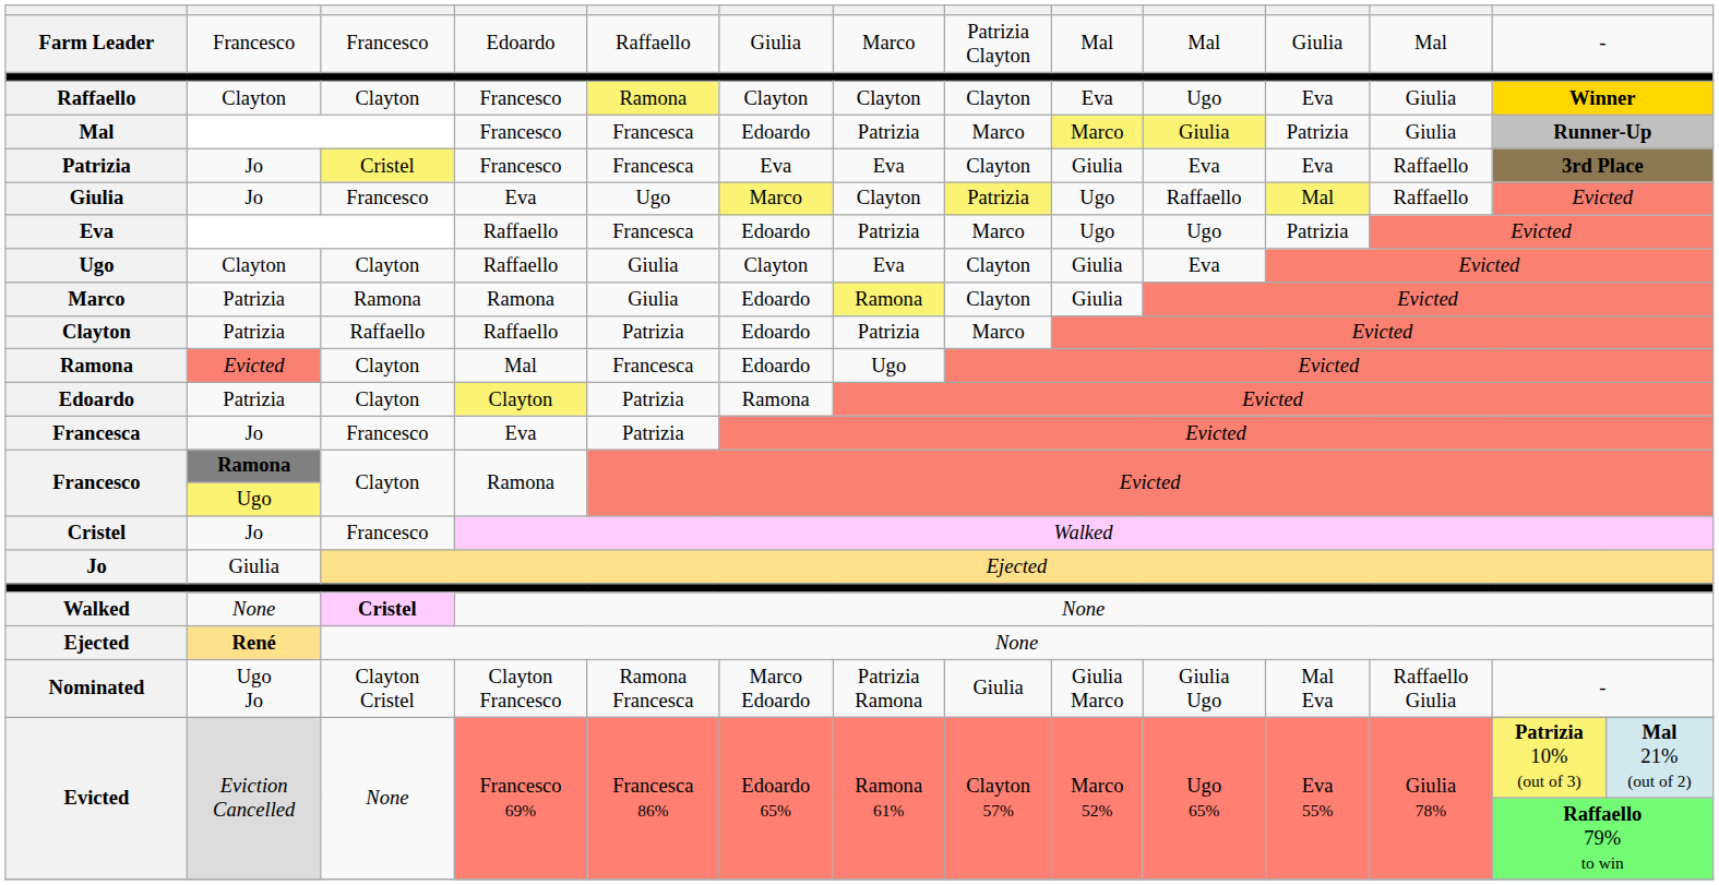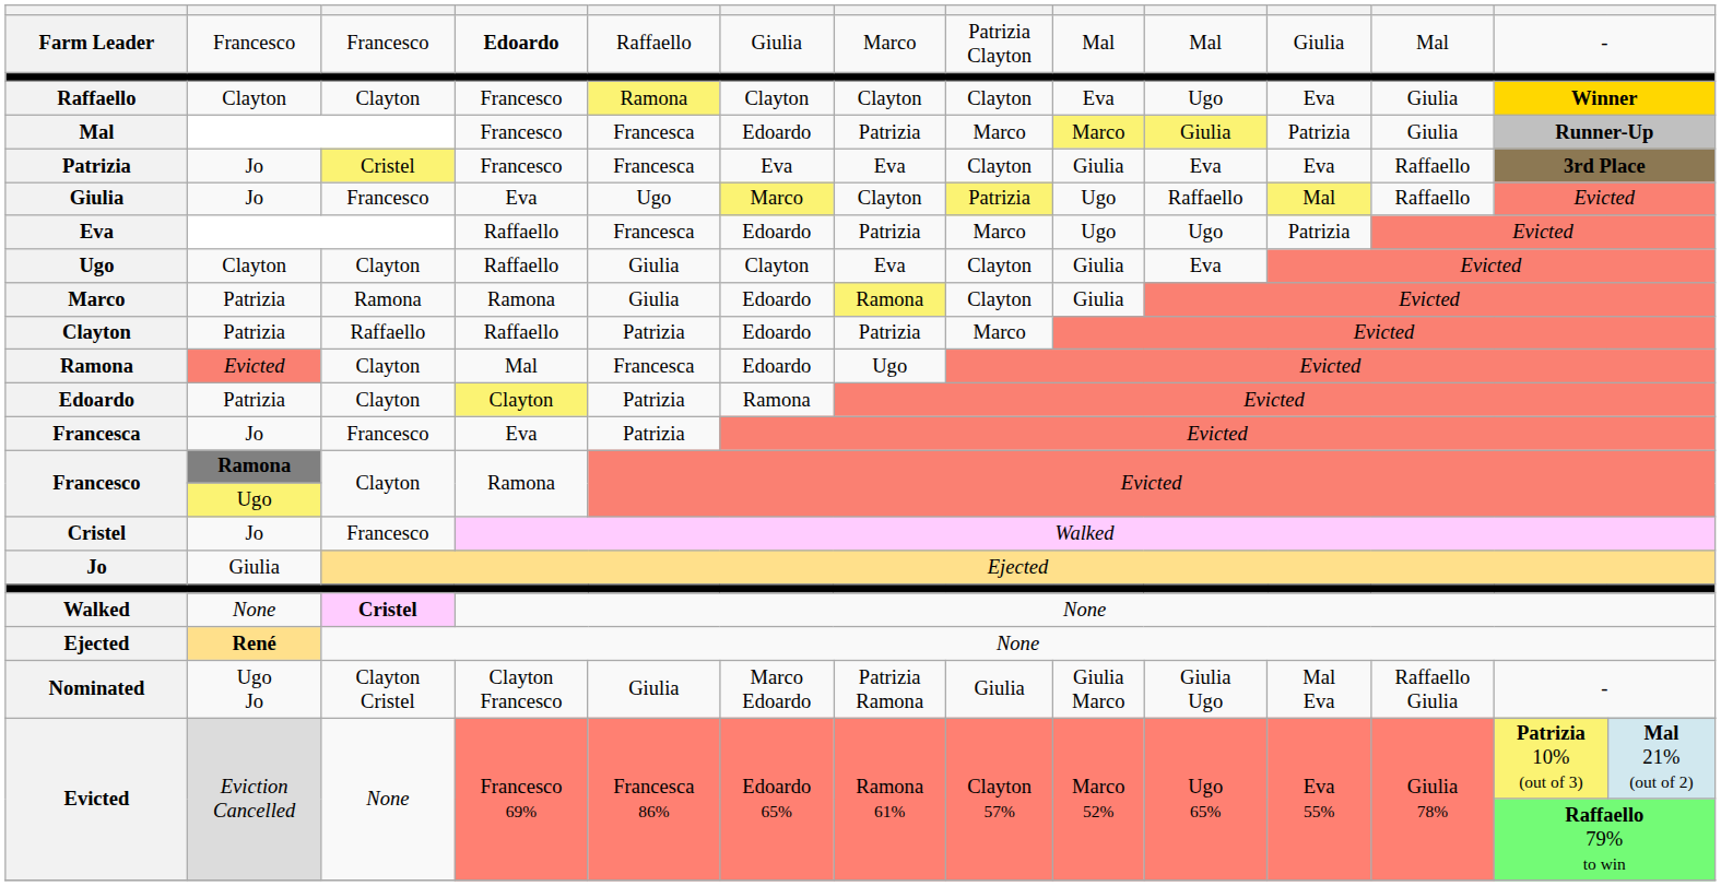Farm Leader | column 4: normal -> bold
Nominated | column 5: Ramona Francesca -> Giulia
